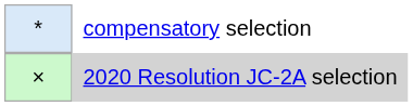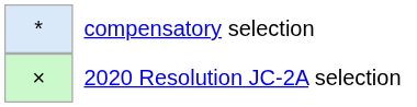2020 Resolution JC-2A selection | column 2: lightgrey background -> no background
